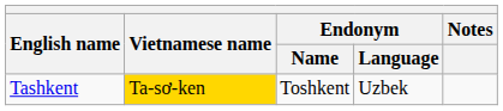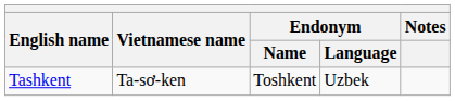Tashkent | Vietnamese name: gold background -> no background
